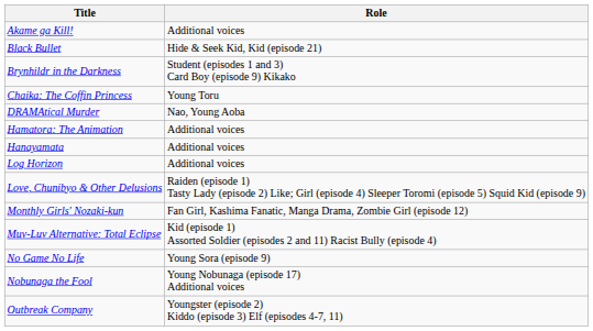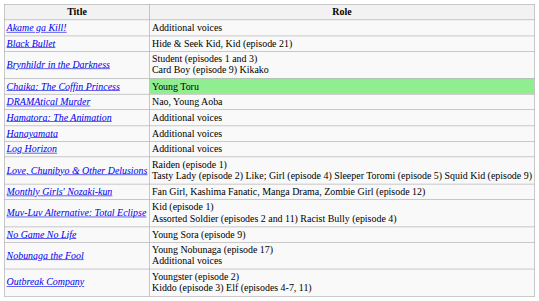Chaika: The Coffin Princess | Role: no background -> lightgreen background
